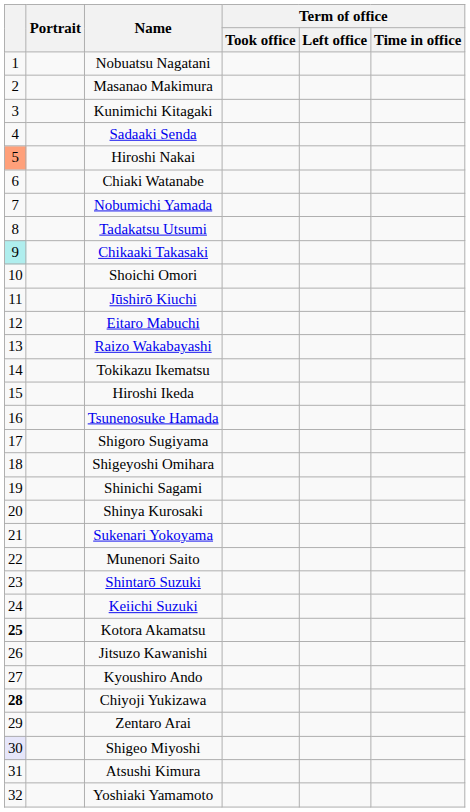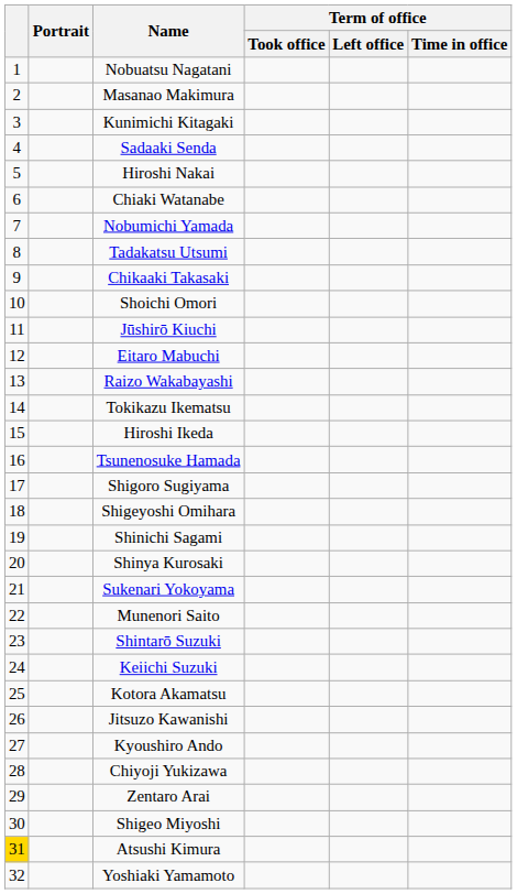Hiroshi Nakai | column 1: lightsalmon background -> no background
Chikaaki Takasaki | column 1: paleturquoise background -> no background
Kotora Akamatsu | column 1: bold -> normal
Chiyoji Yukizawa | column 1: bold -> normal
Shigeo Miyoshi | column 1: lavender background -> no background
Atsushi Kimura | column 1: no background -> gold background
